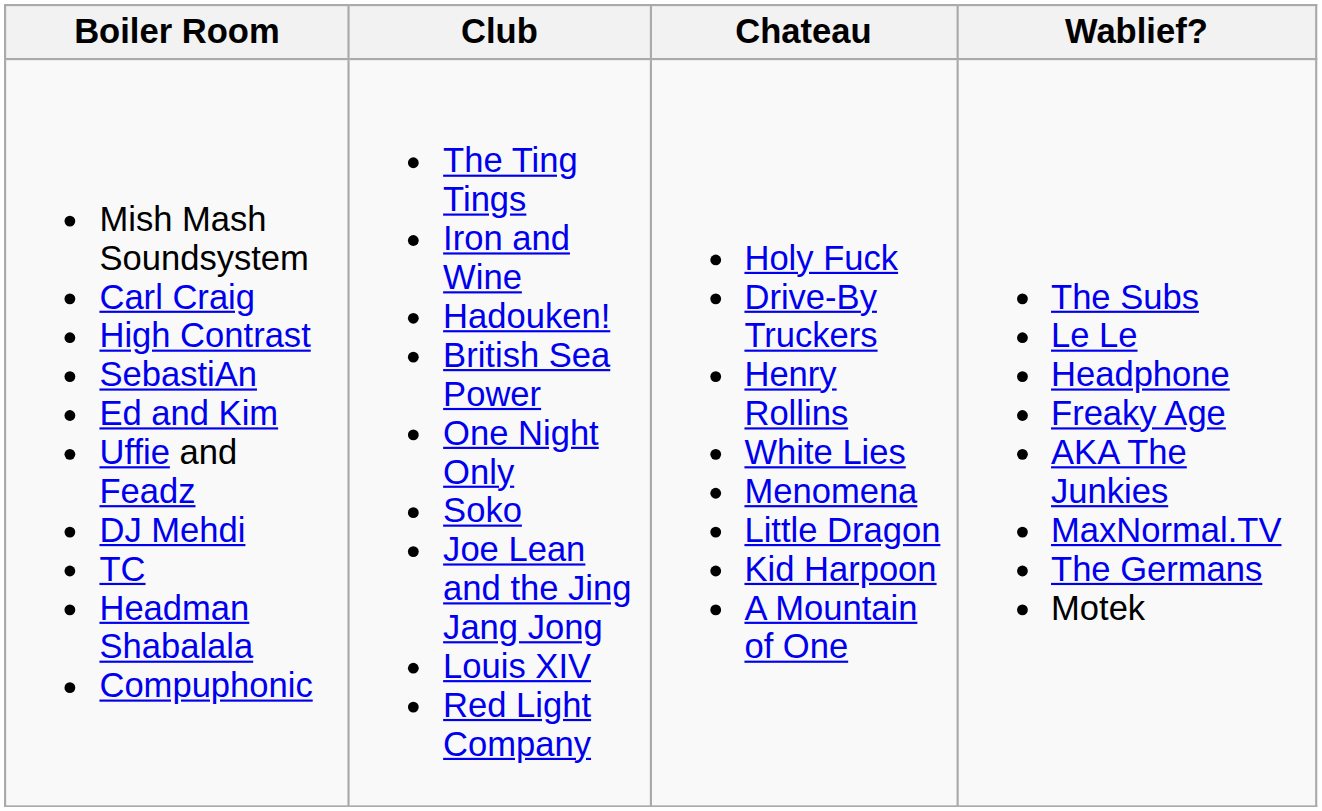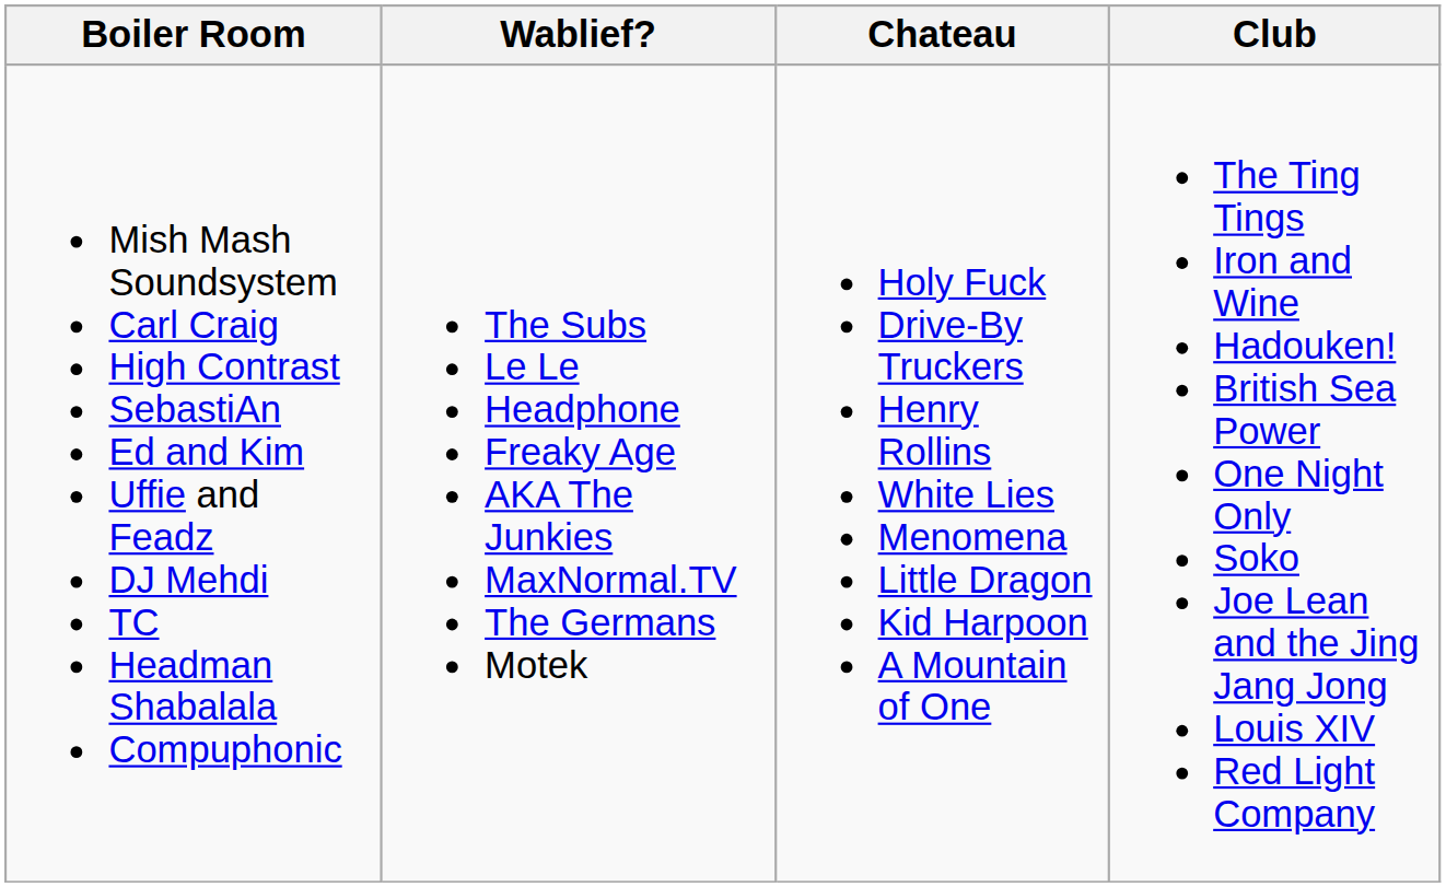columns swapped: Club <-> Wablief?
